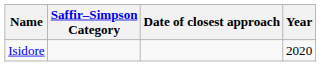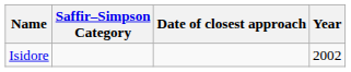Isidore | Year: 2020 -> 2002
